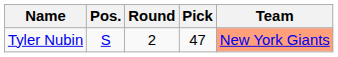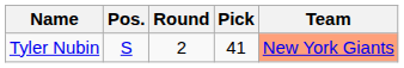Tyler Nubin | Pick: 47 -> 41
